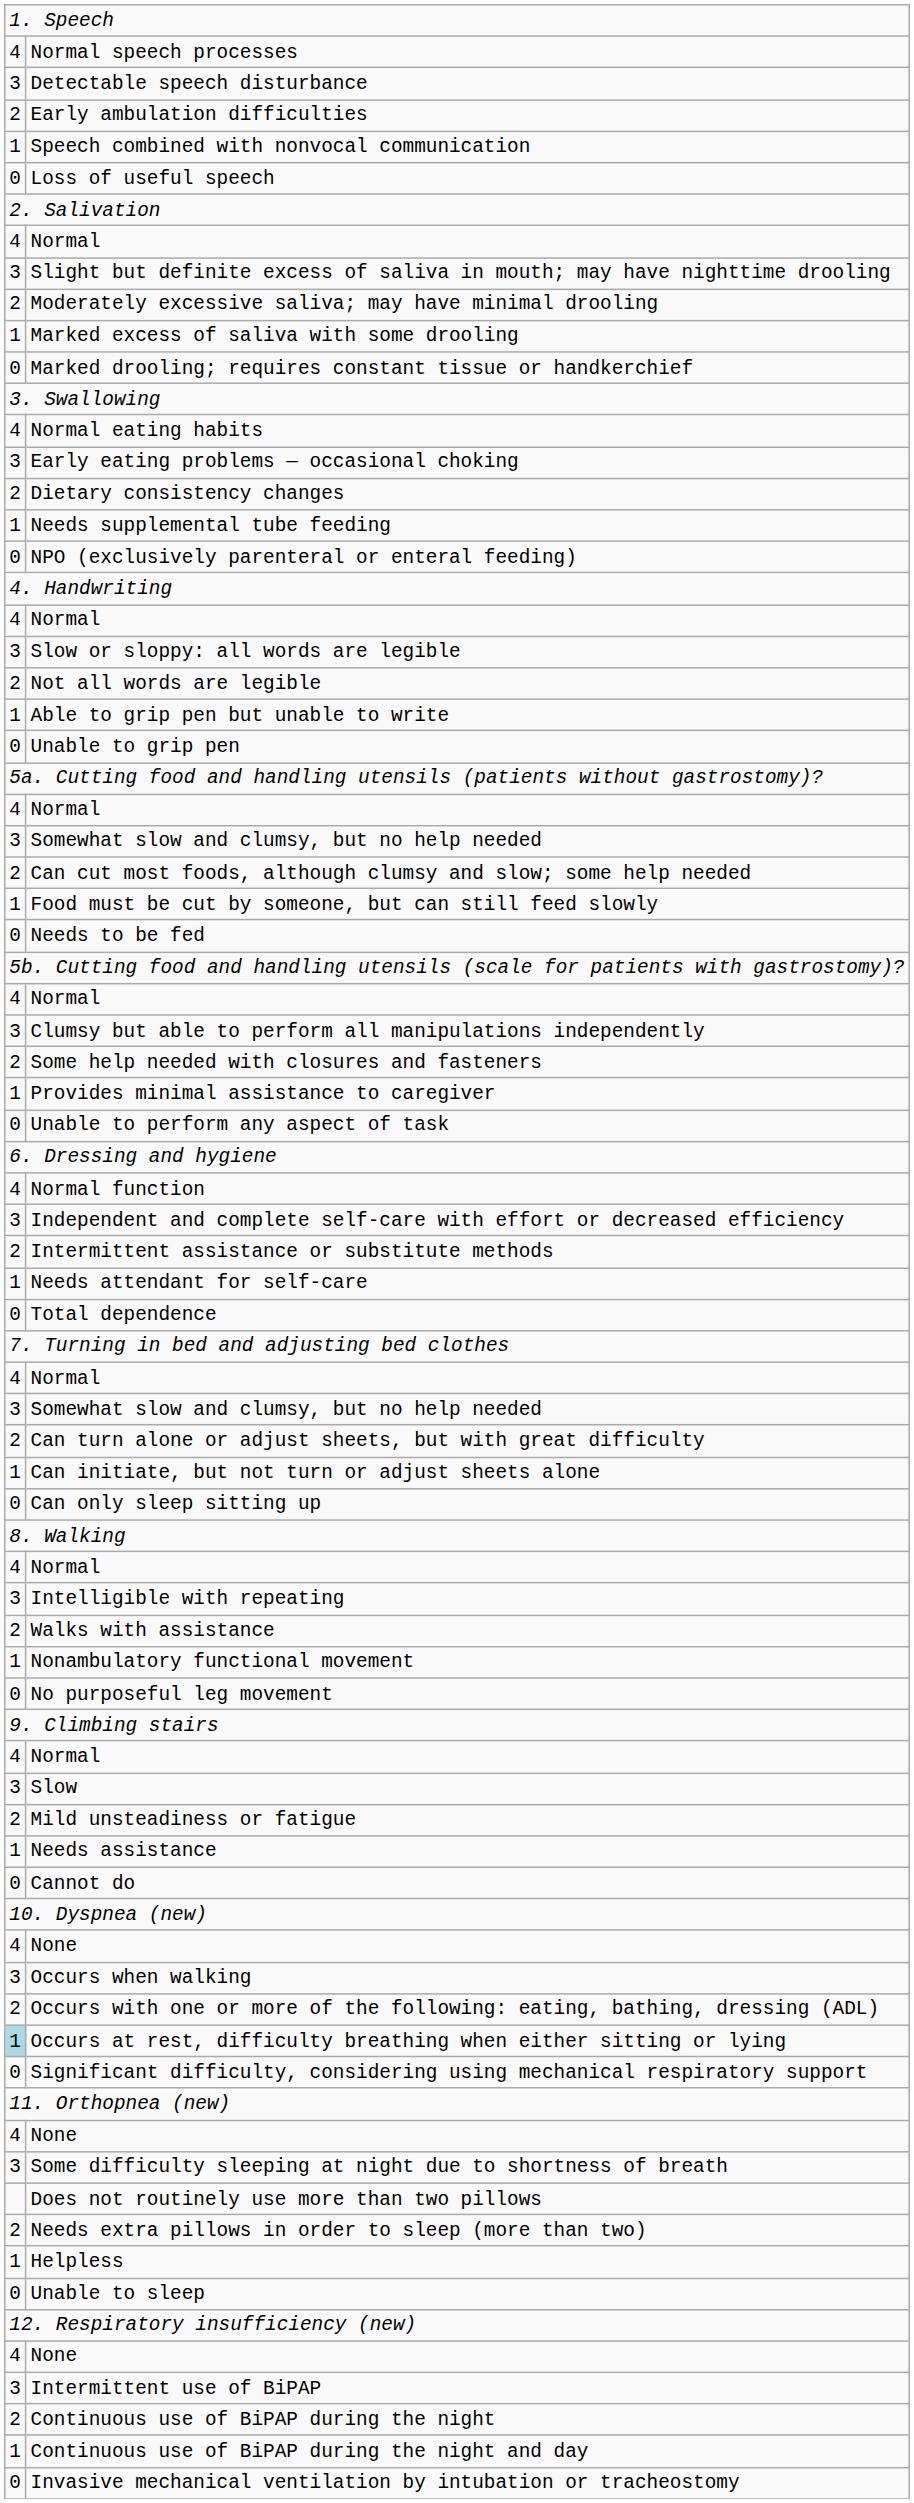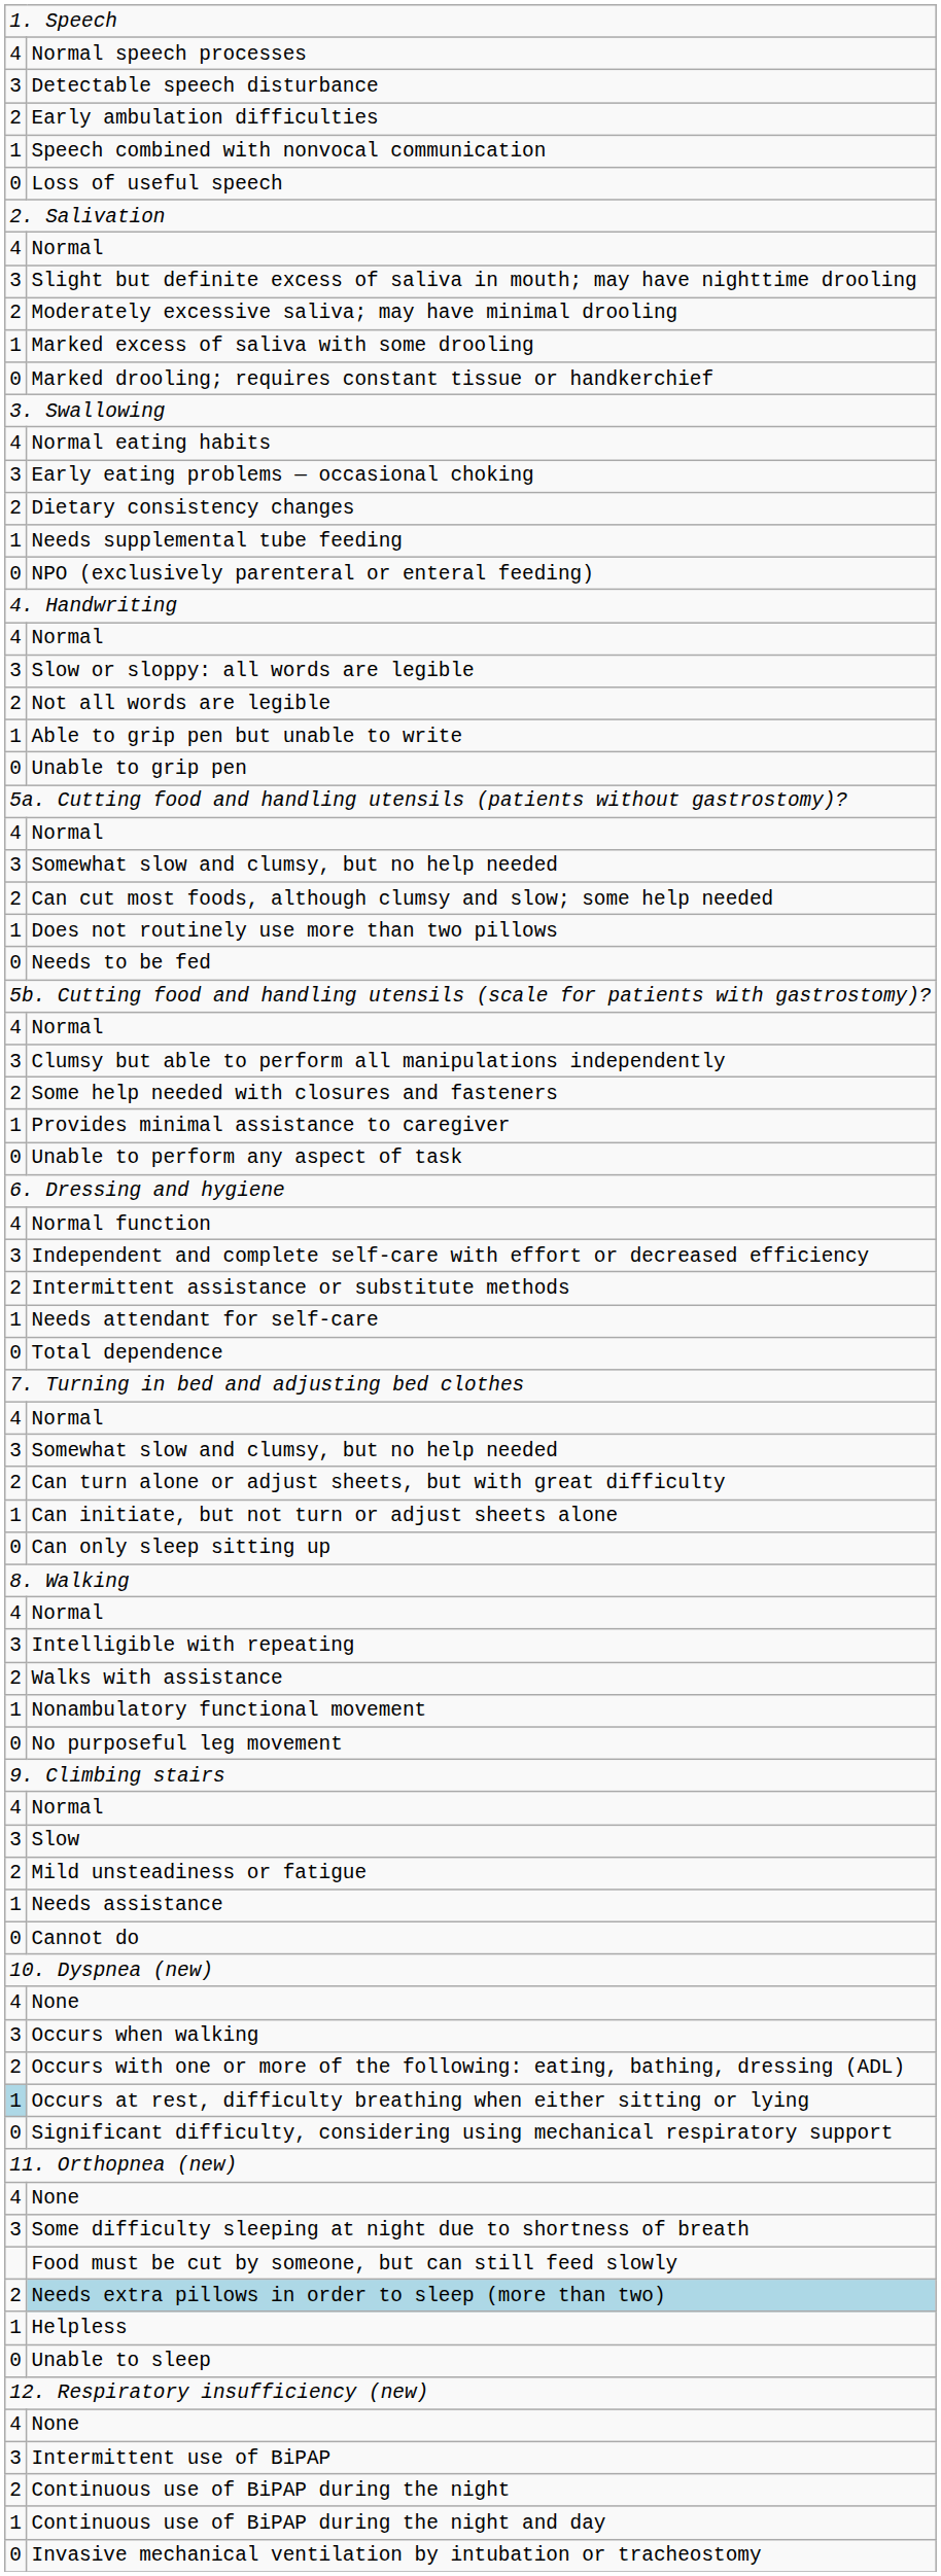row 29 | column 2: Food must be cut by someone, but can still feed slowly -> Does not routinely use more than two pillows
row 70 | column 2: Does not routinely use more than two pillows -> Food must be cut by someone, but can still feed slowly
row 71 | column 2: no background -> lightblue background
